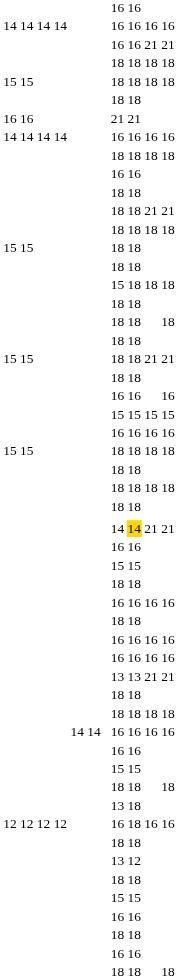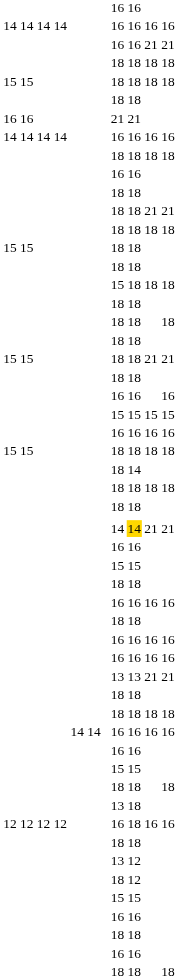row 26 | column 8: 18 -> 14
row 48 | column 8: 18 -> 12
